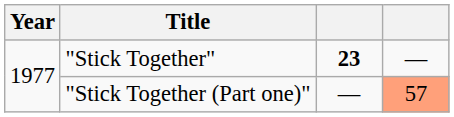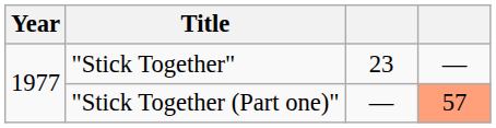"Stick Together" | column 3: bold -> normal
